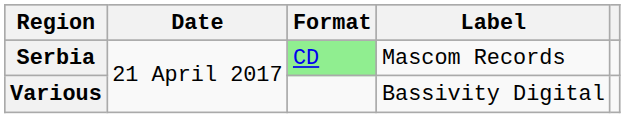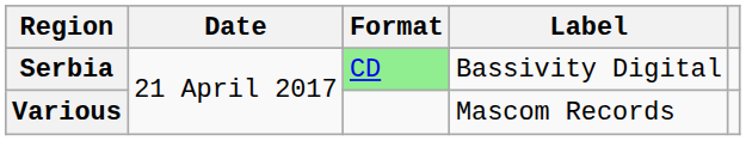Serbia | Label: Mascom Records -> Bassivity Digital
Various | Label: Bassivity Digital -> Mascom Records
